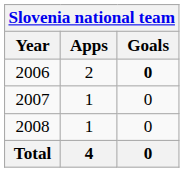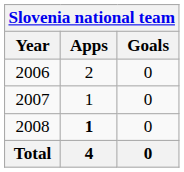2006 | Goals: bold -> normal
2008 | Apps: normal -> bold
